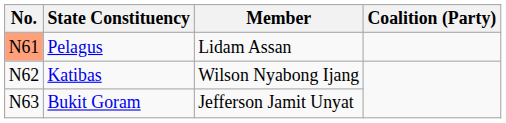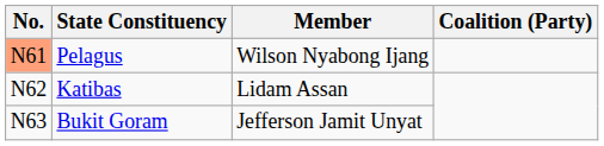Pelagus | Member: Lidam Assan -> Wilson Nyabong Ijang
Katibas | Member: Wilson Nyabong Ijang -> Lidam Assan
